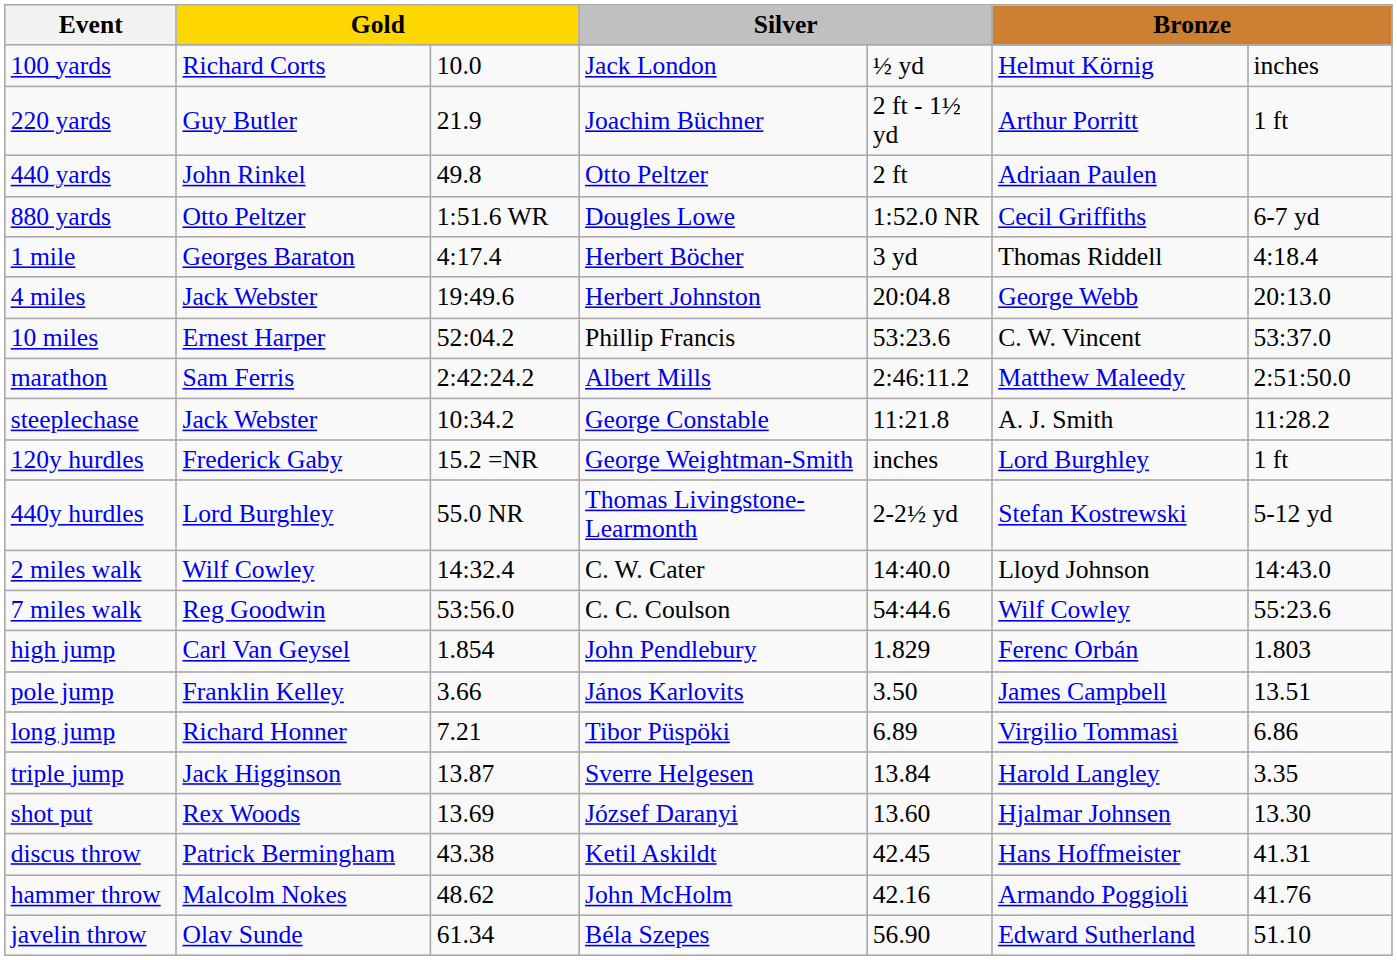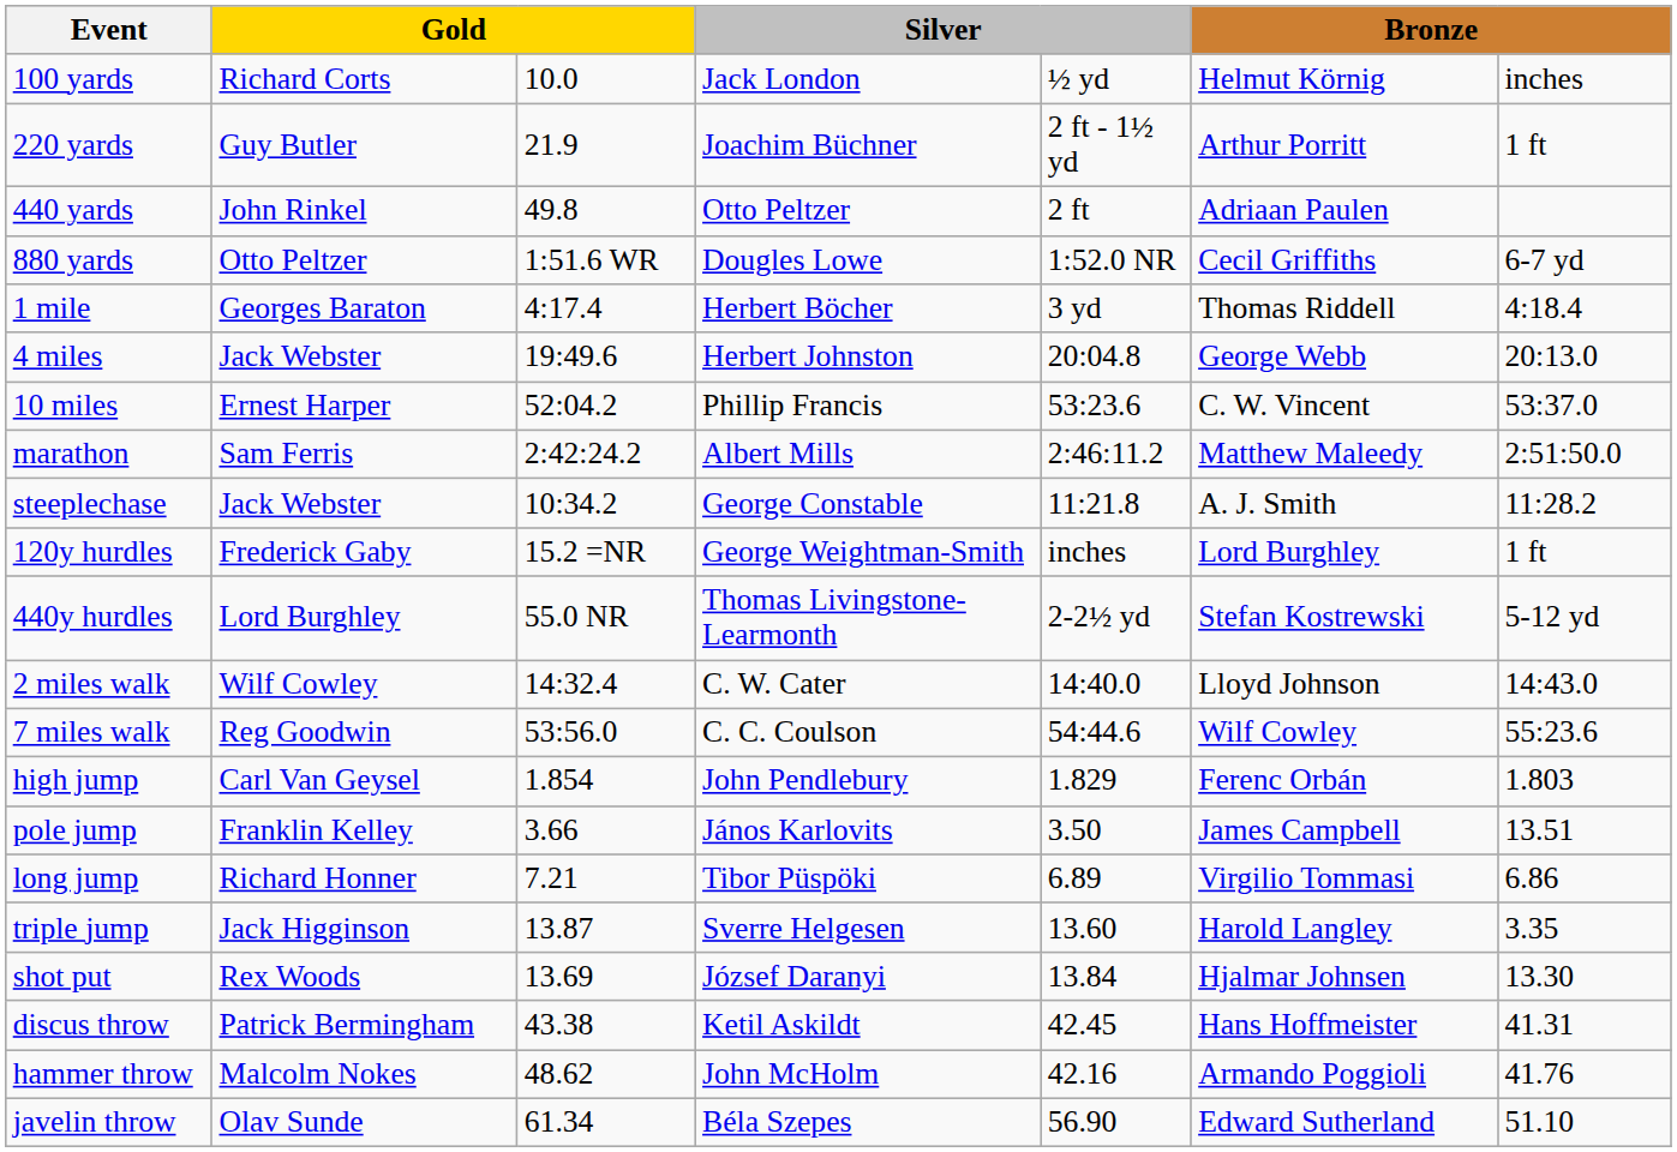triple jump | column 5: 13.84 -> 13.60
shot put | column 5: 13.60 -> 13.84
